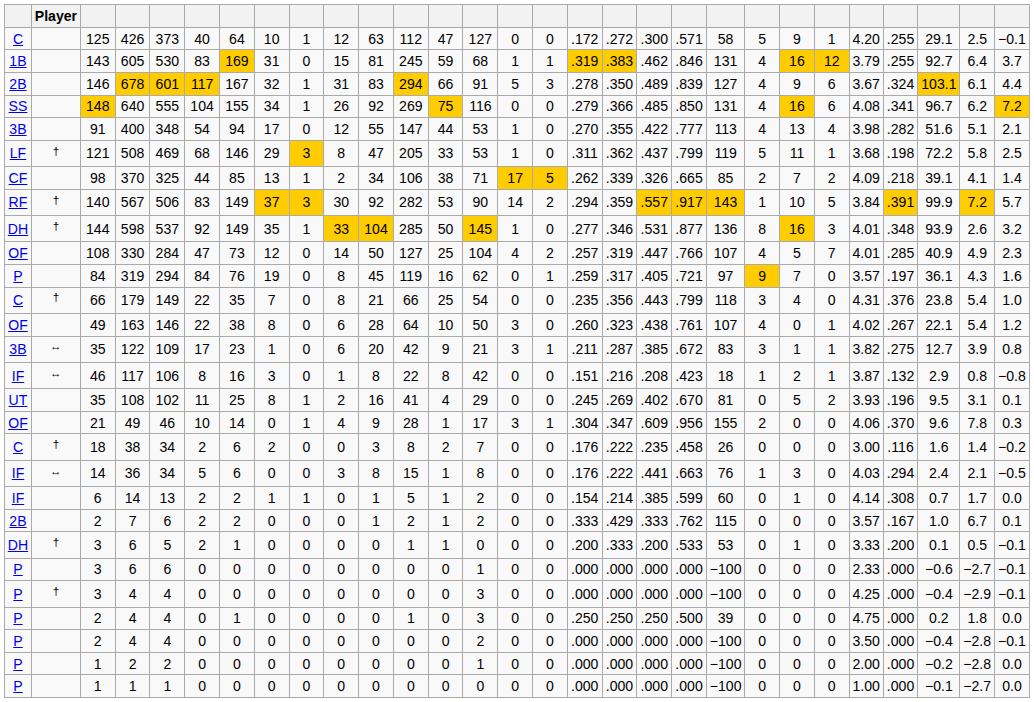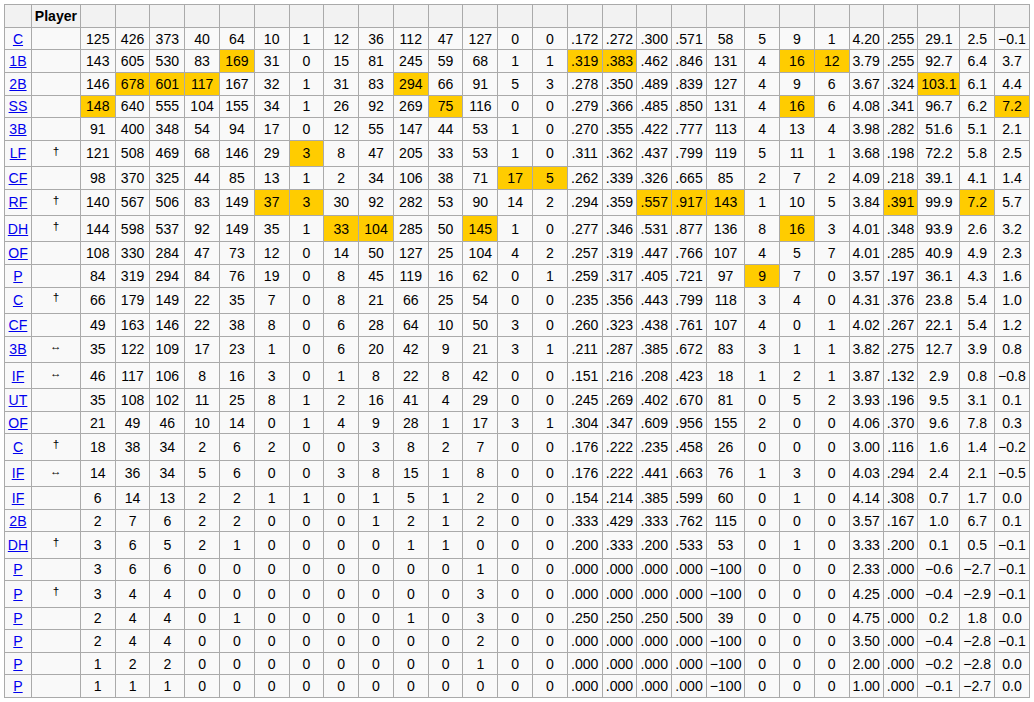426 | column 11: 63 -> 36
163 | column 1: OF -> CF
